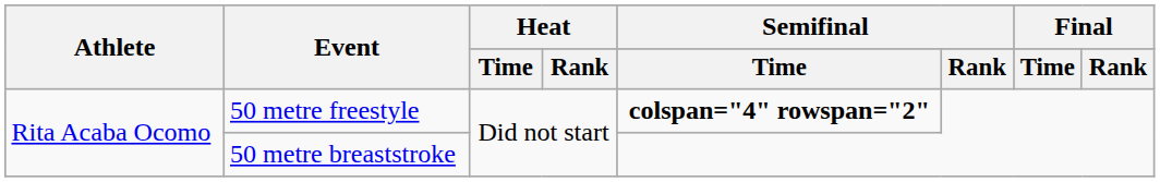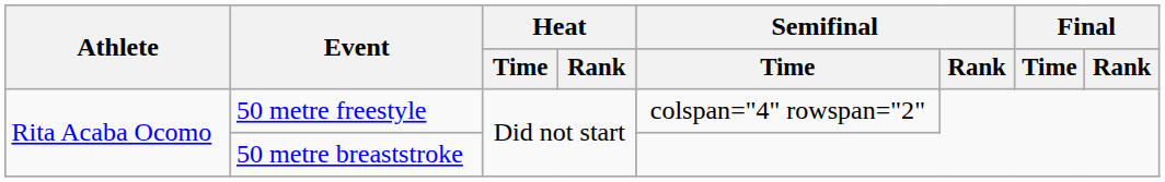50 metre freestyle | Semifinal / Time: bold -> normal
